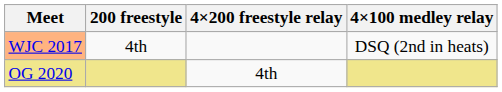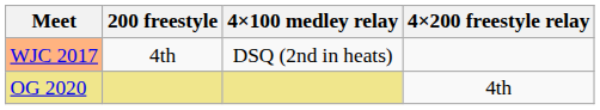columns swapped: 4×200 freestyle relay <-> 4×100 medley relay
